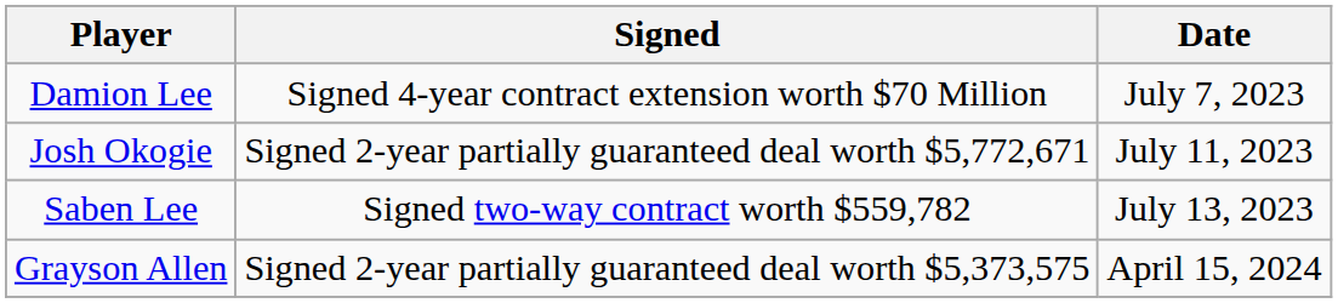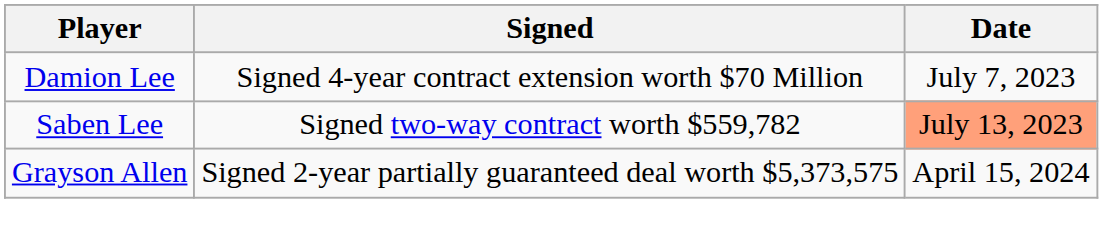- row: Josh Okogie | Signed 2-year partially guaranteed deal worth $5,772,671 | July 11, 2023
Saben Lee | Date: no background -> lightsalmon background
